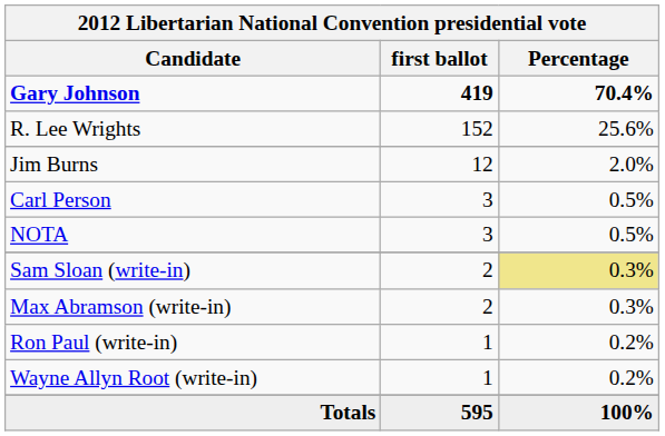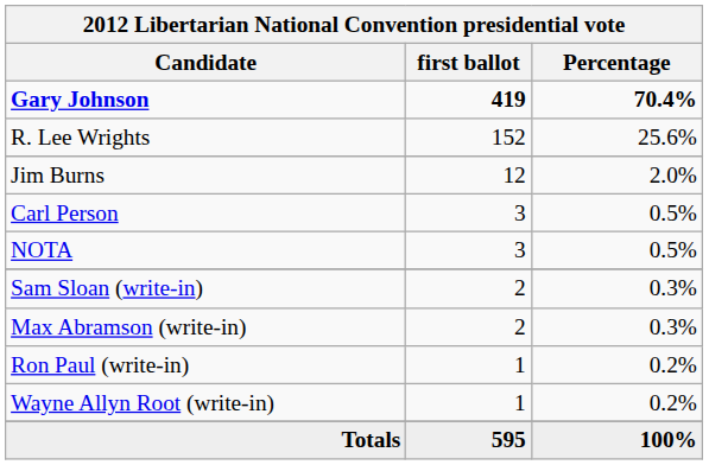Sam Sloan (write-in) | Percentage: khaki background -> no background
